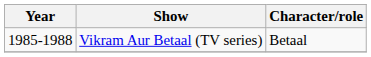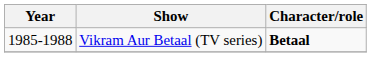Vikram Aur Betaal (TV series) | Character/role: normal -> bold
